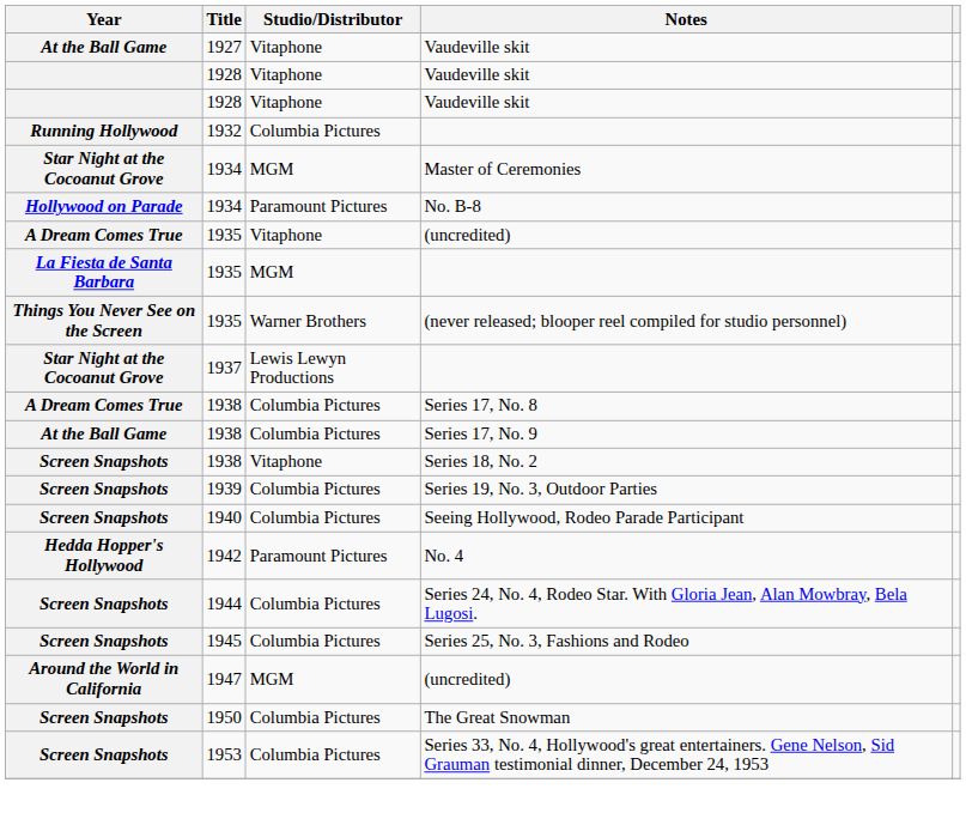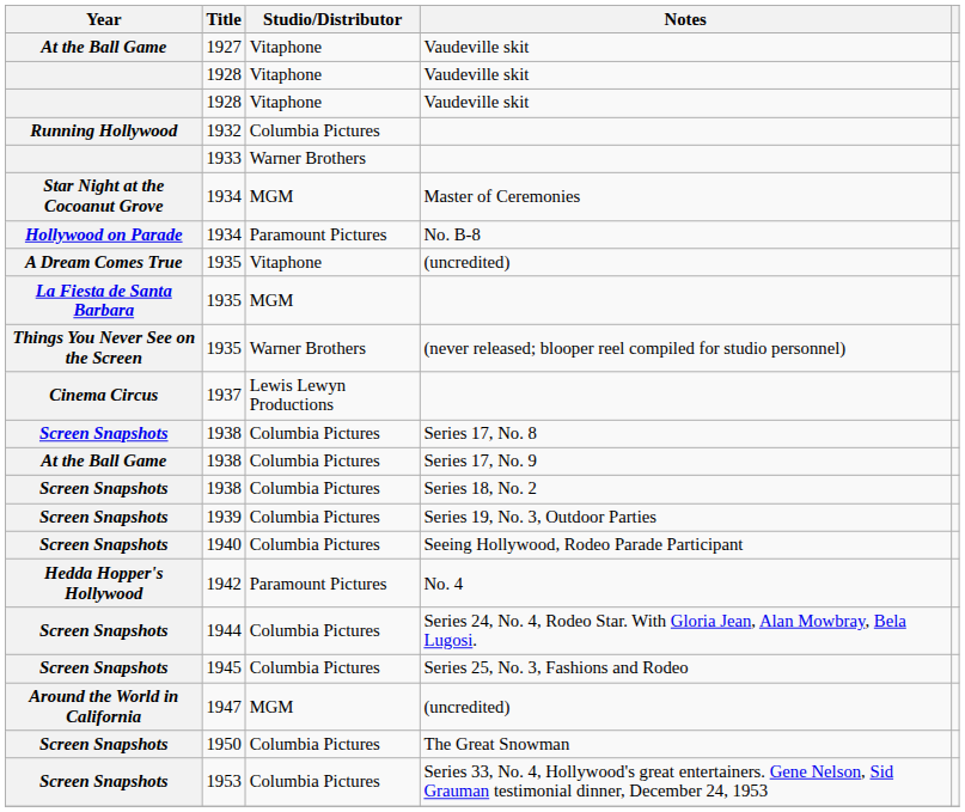+ row: 1933 | Warner Brothers
1937 | Year: Star Night at the Cocoanut Grove -> Cinema Circus
1938 / Series 17, No. 8 | Year: A Dream Comes True -> Screen Snapshots
1938 / Series 18, No. 2 | Studio/Distributor: Vitaphone -> Columbia Pictures
